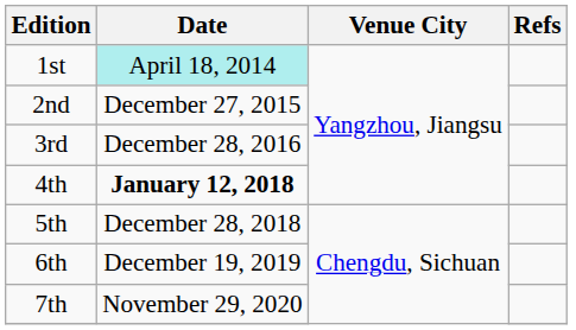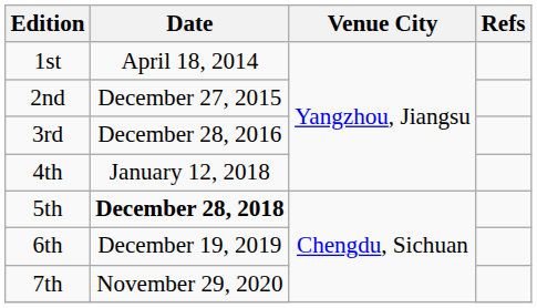1st | Date: paleturquoise background -> no background
4th | Date: bold -> normal
5th | Date: normal -> bold
